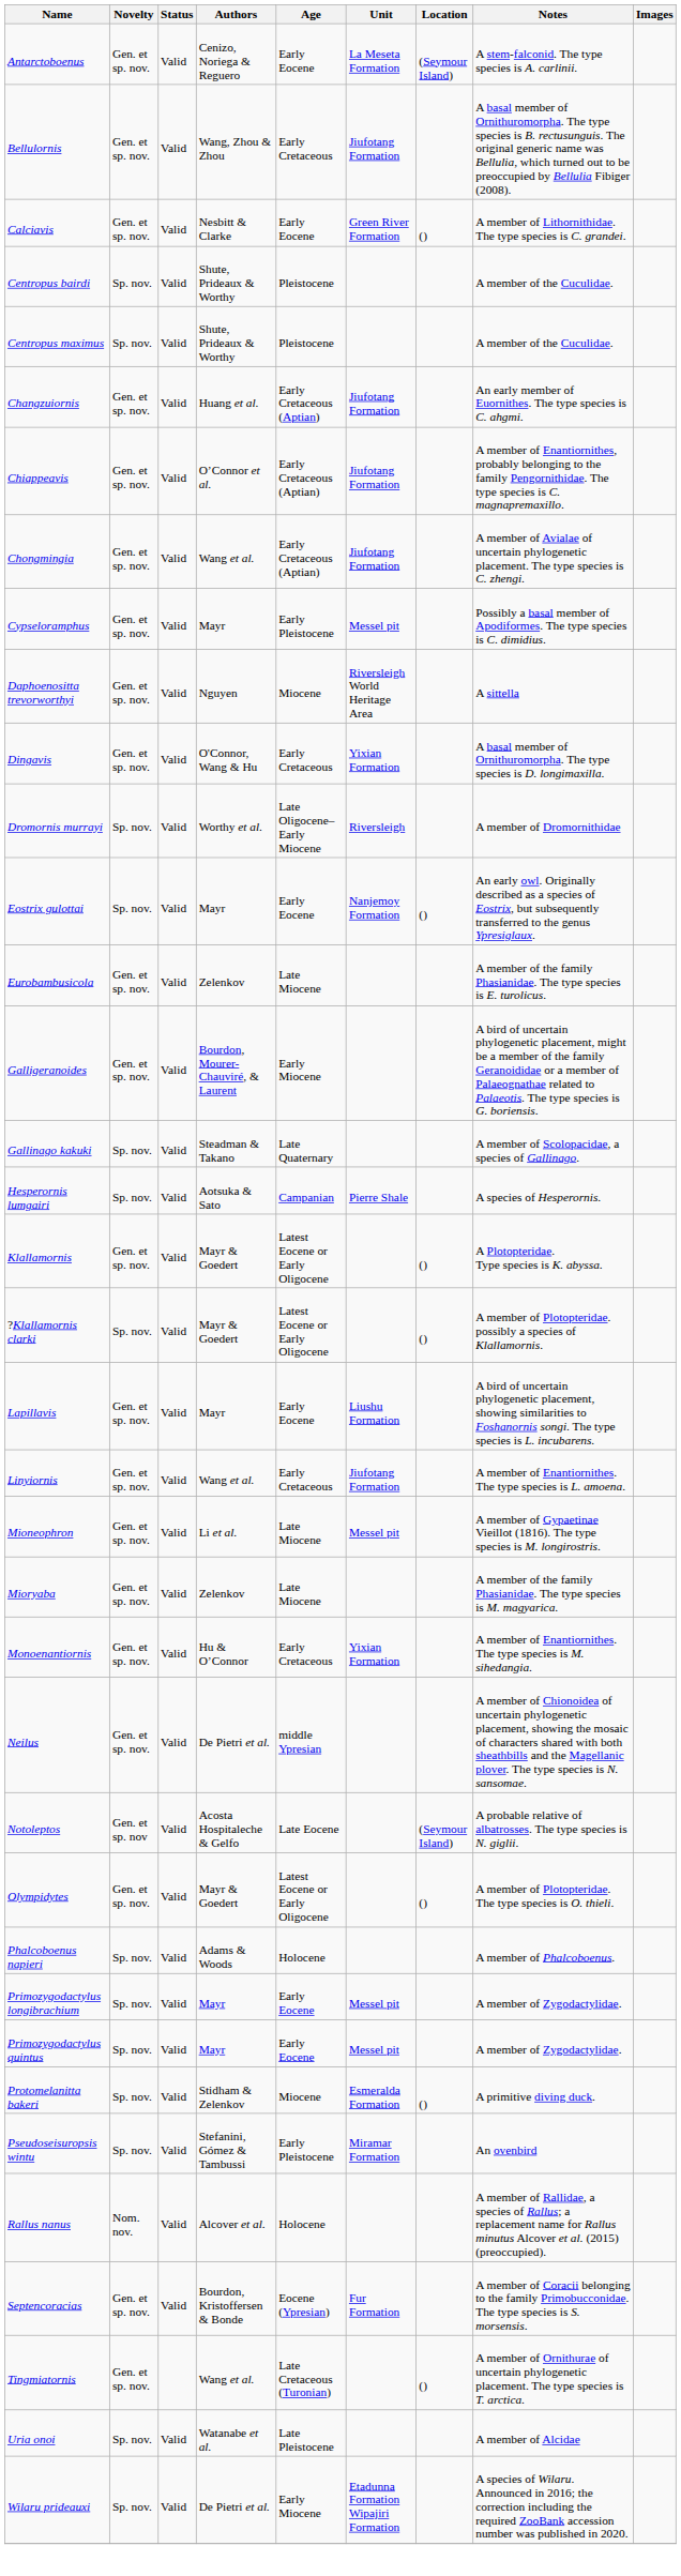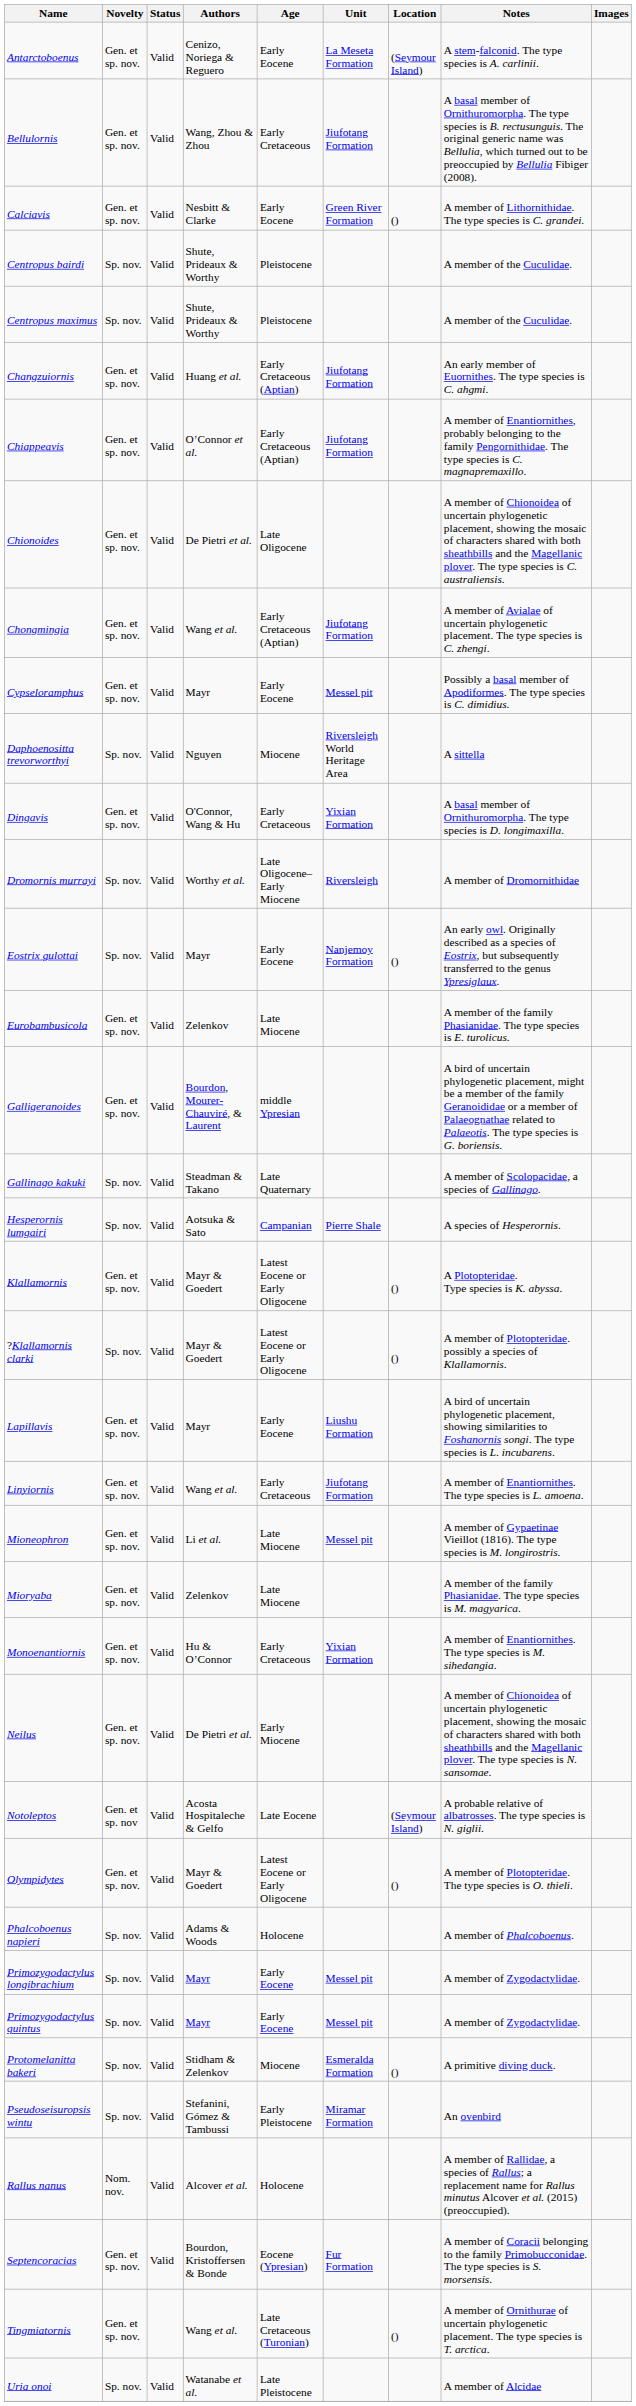+ row: Chionoides | Gen. et sp. nov. | Valid | De Pietri et al. | Late Oligocene | A member of Chionoidea of uncertain phylogenetic placement, showing the mosaic of characters shared with both sheathbills and the Magellanic plover. The type species is C. australiensis.
Cypseloramphus | Age: Early Pleistocene -> Early Eocene
Daphoenositta trevorworthyi | Novelty: Gen. et sp. nov. -> Sp. nov.
Galligeranoides | Age: Early Miocene -> middle Ypresian
Neilus | Age: middle Ypresian -> Early Miocene
- row: Wilaru prideauxi | Sp. nov. | Valid | De Pietri et al. | Early Miocene | Etadunna Formation Wipajiri Formation | A species of Wilaru. Announced in 2016; the correction including the required ZooBank accession number was published in 2020.
